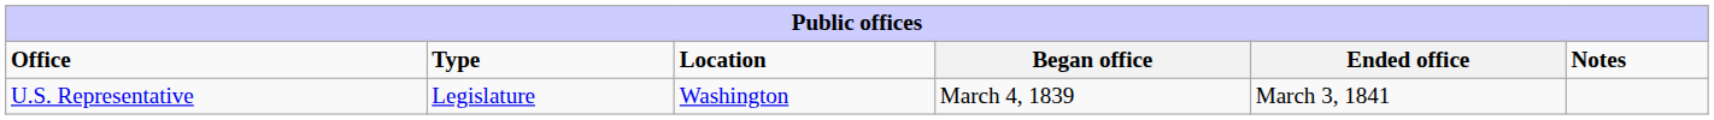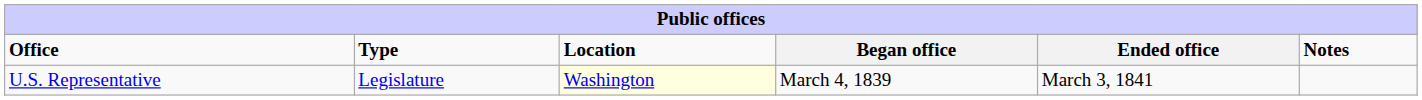U.S. Representative | Location: no background -> lightyellow background
